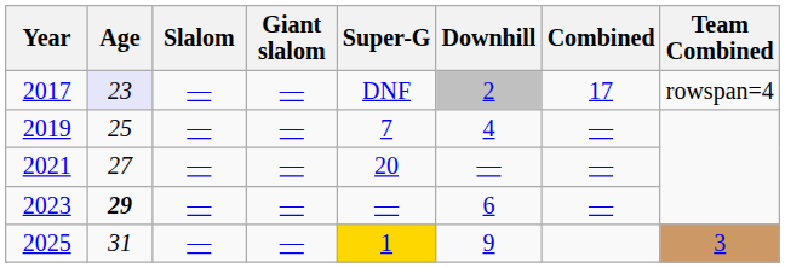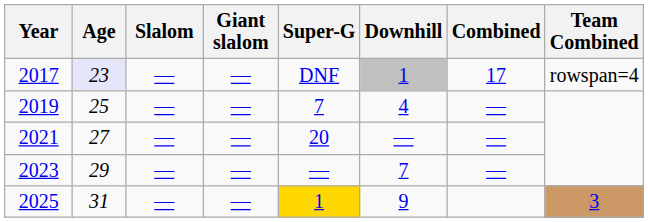2017 | Downhill: 2 -> 1
2023 | Age: bold -> normal
2023 | Downhill: 6 -> 7
